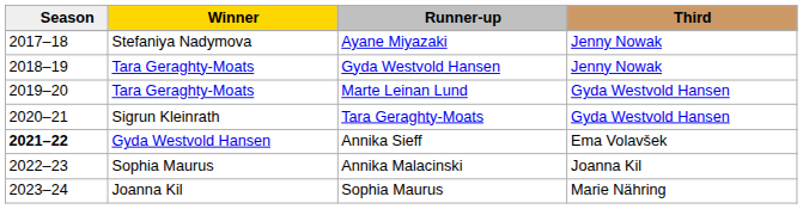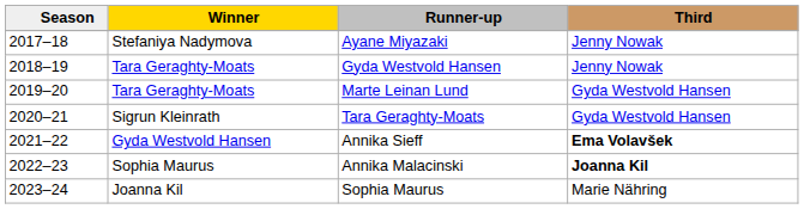Annika Sieff | Season: bold -> normal
Annika Sieff | Third: normal -> bold
Annika Malacinski | Third: normal -> bold
